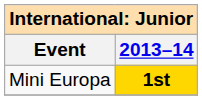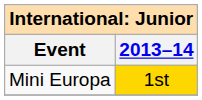Mini Europa | 2013–14: bold -> normal
